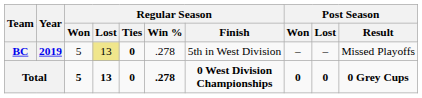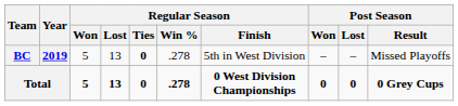BC | Regular Season / Lost: khaki background -> no background
